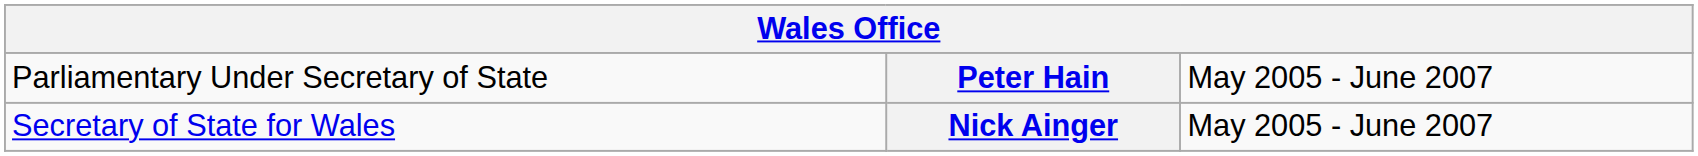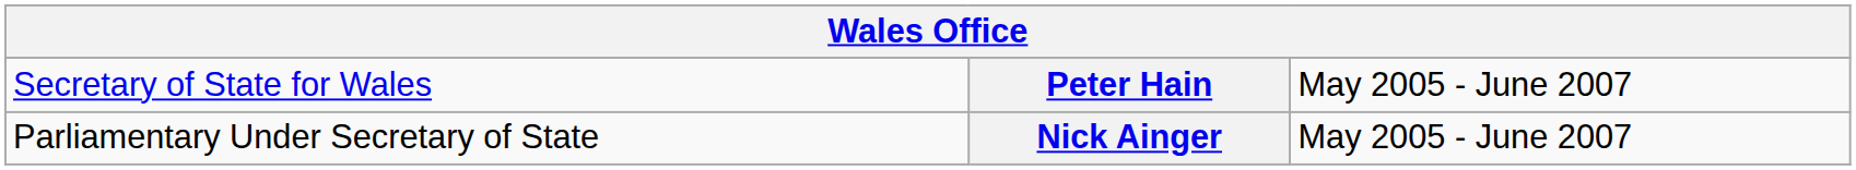Peter Hain | column 1: Parliamentary Under Secretary of State -> Secretary of State for Wales
Nick Ainger | column 1: Secretary of State for Wales -> Parliamentary Under Secretary of State
